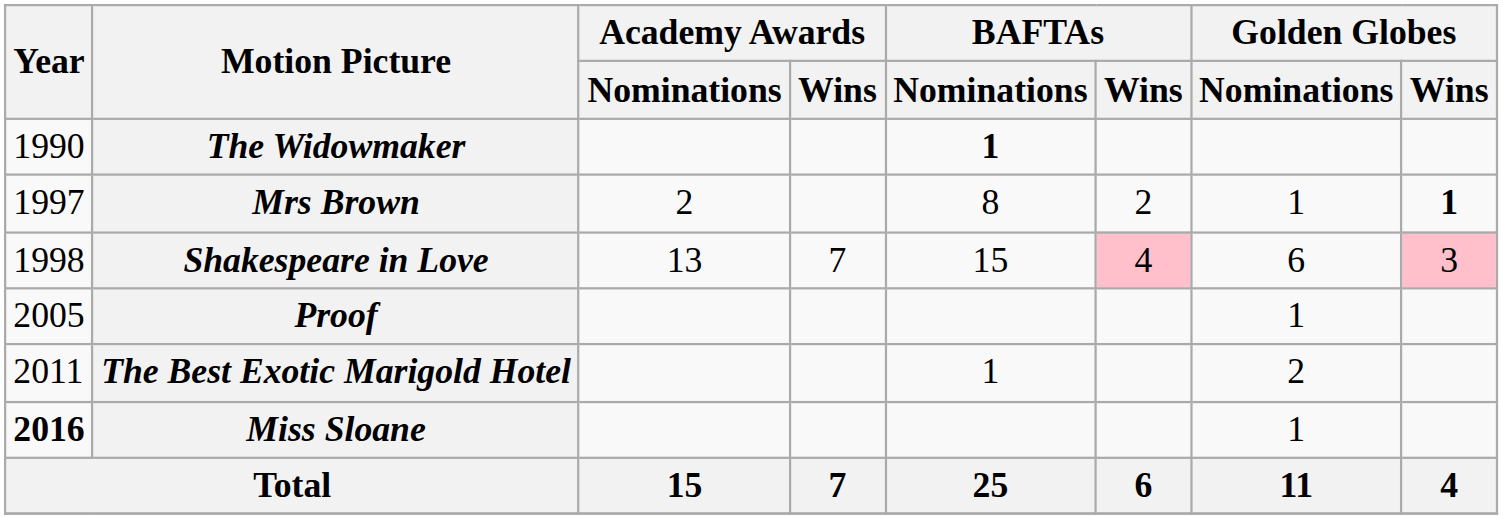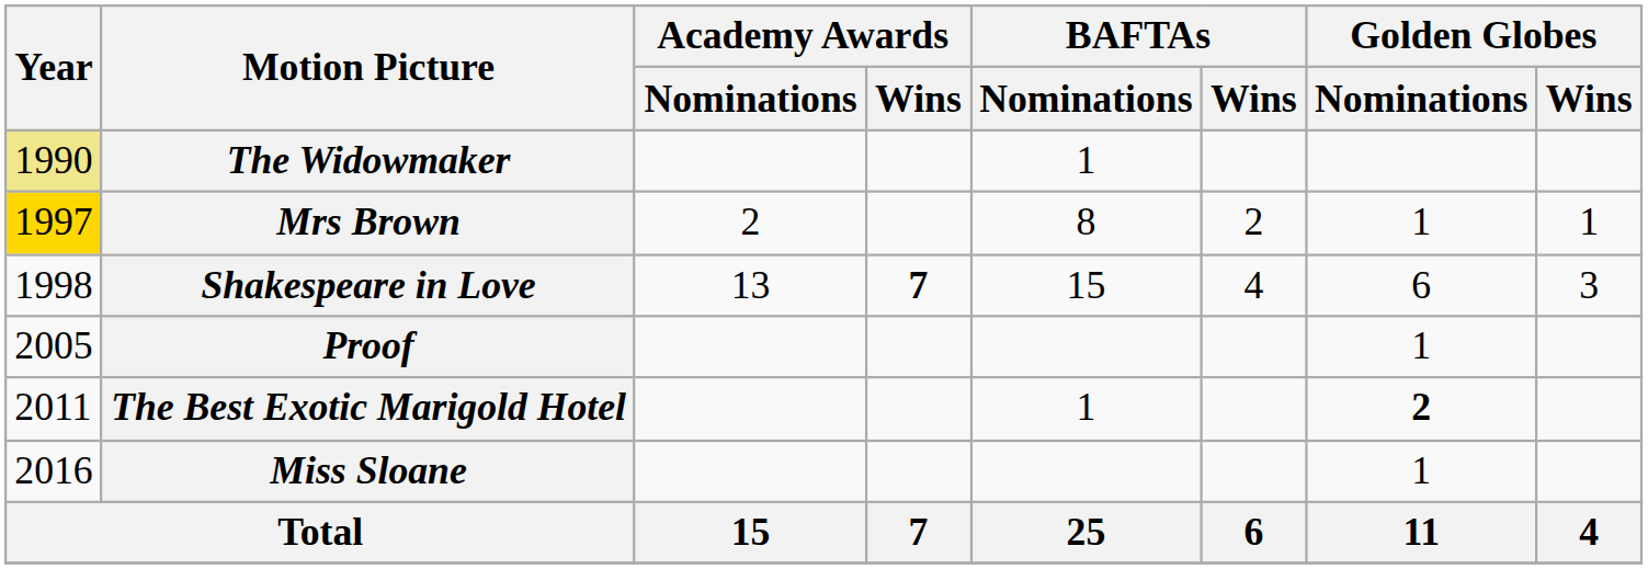The Widowmaker | Year: no background -> khaki background
The Widowmaker | BAFTAs / Nominations: bold -> normal
Mrs Brown | Year: no background -> gold background
Mrs Brown | Golden Globes / Wins: bold -> normal
Shakespeare in Love | Academy Awards / Wins: normal -> bold
Shakespeare in Love | BAFTAs / Wins: pink background -> no background
Shakespeare in Love | Golden Globes / Wins: pink background -> no background
The Best Exotic Marigold Hotel | Golden Globes / Nominations: normal -> bold
Miss Sloane | Year: bold -> normal
